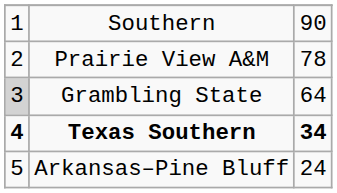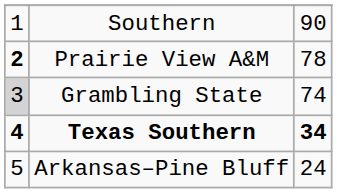Prairie View A&M | column 1: normal -> bold
Grambling State | column 3: 64 -> 74
